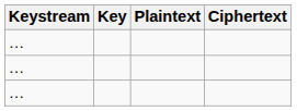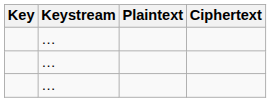columns swapped: Key <-> Keystream
